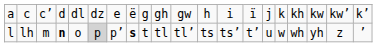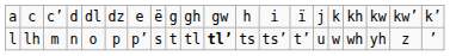lh | column 4: bold -> normal
lh | column 6: lightgrey background -> no background
lh | column 8: bold -> normal
lh | column 11: normal -> bold
